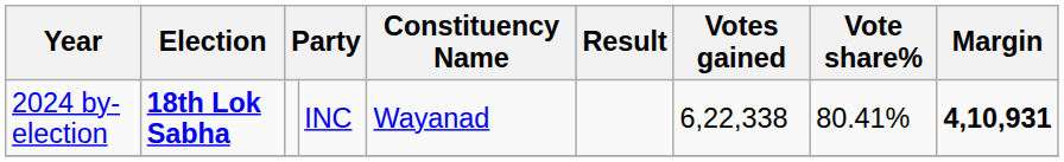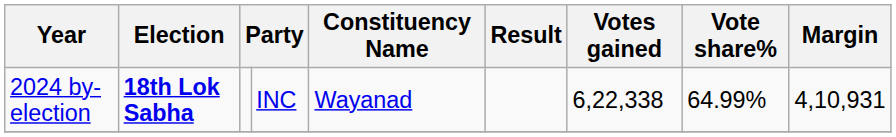2024 by-election | Vote share%: 80.41% -> 64.99%
2024 by-election | Margin: bold -> normal
